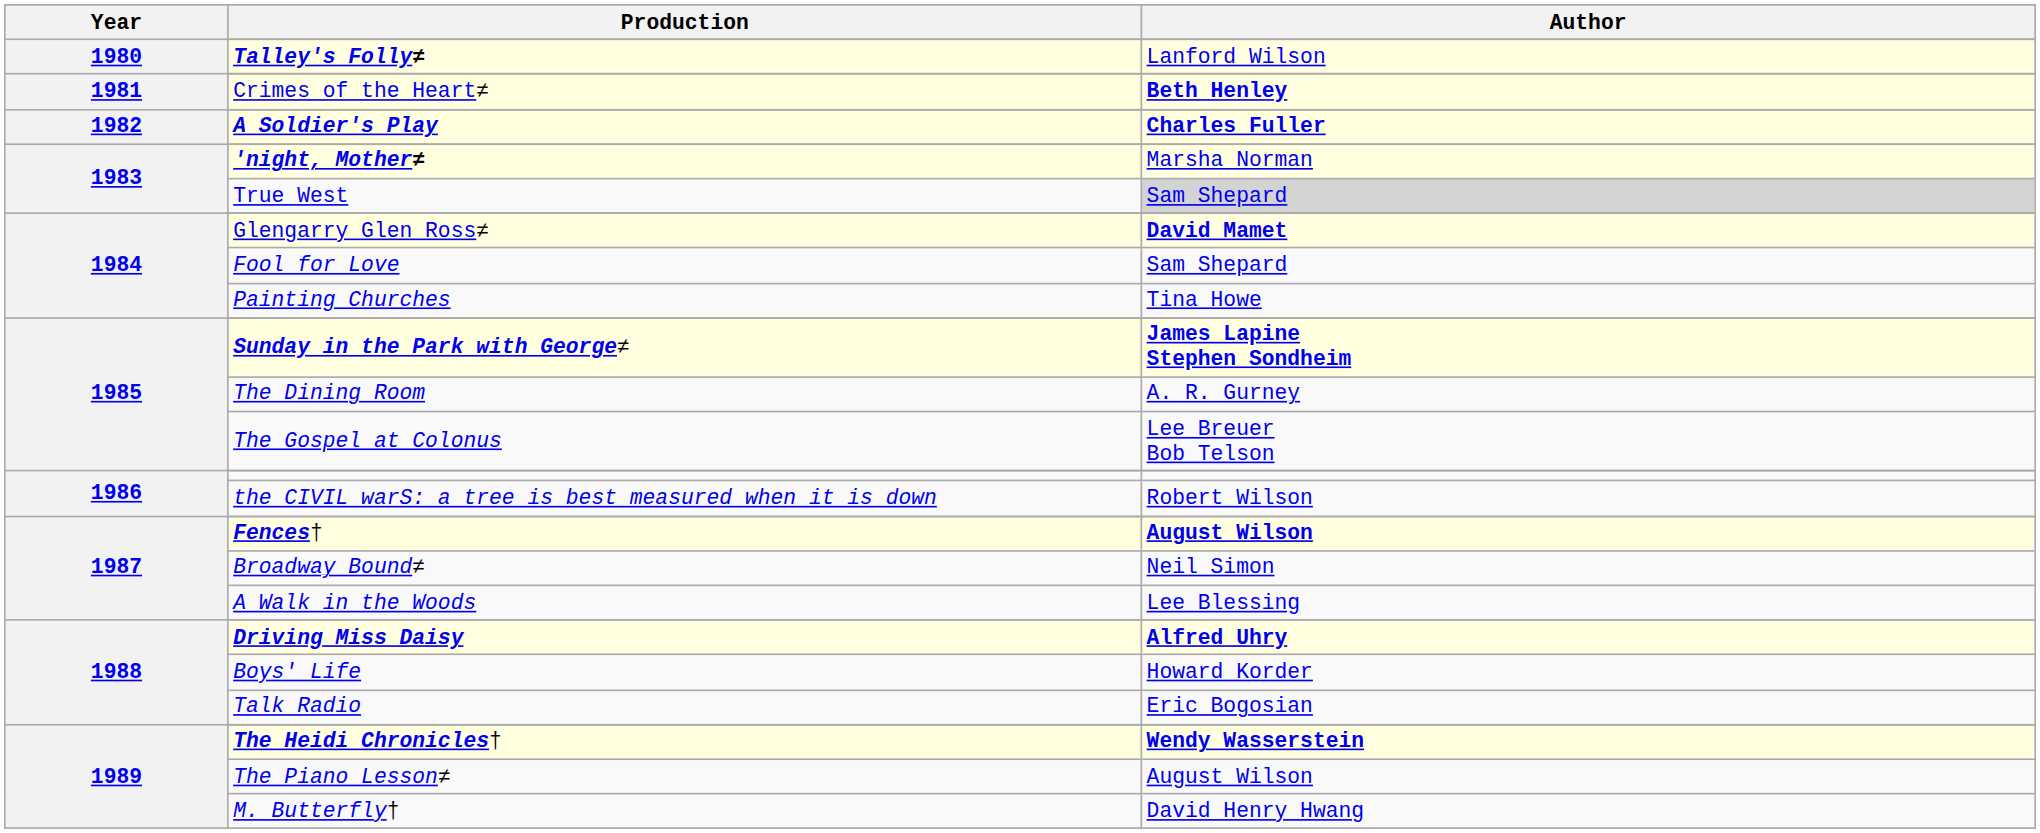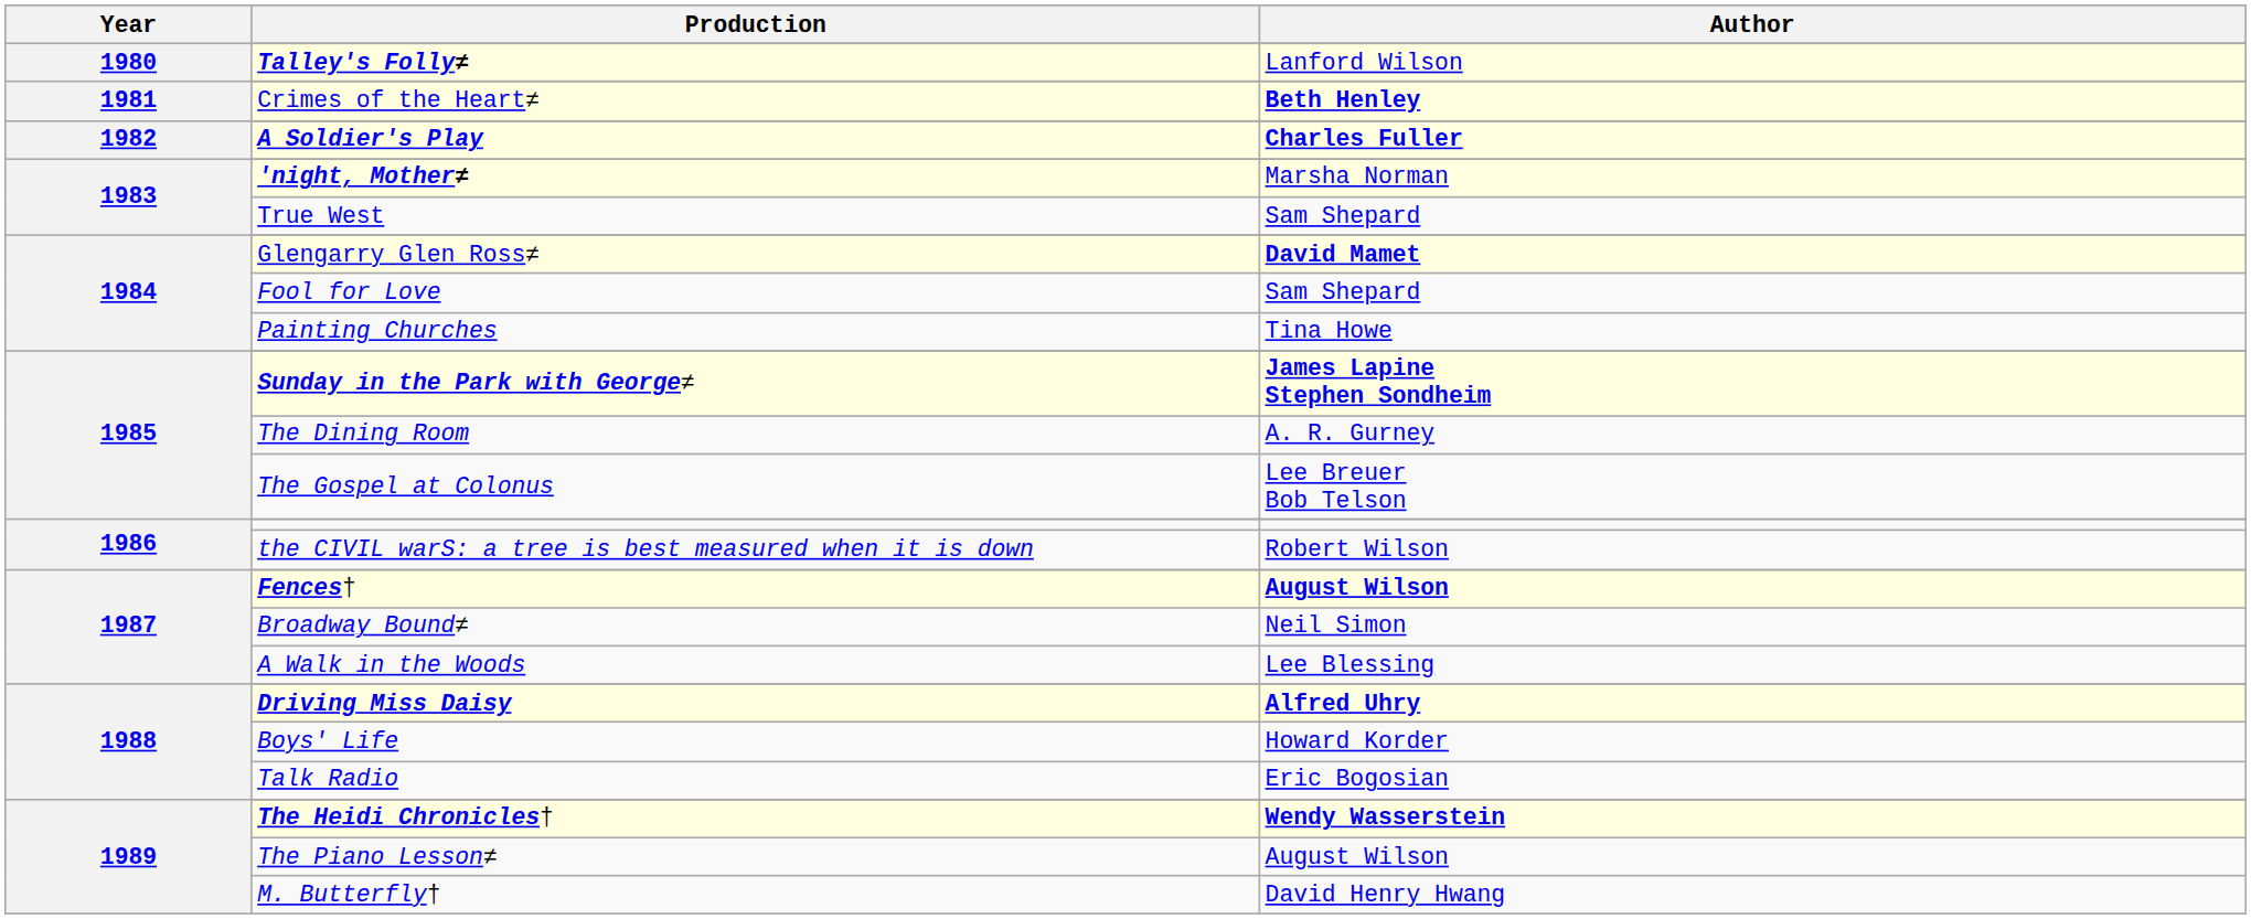True West | Author: lightgrey background -> no background
